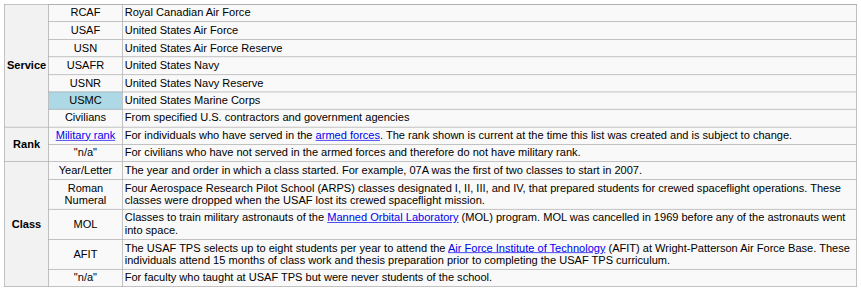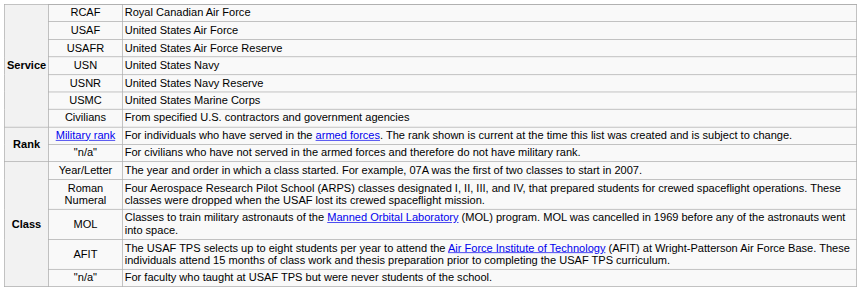United States Air Force Reserve | column 2: USN -> USAFR
United States Navy | column 2: USAFR -> USN
United States Marine Corps | column 2: lightblue background -> no background
